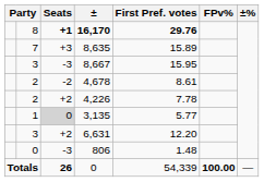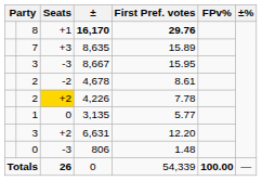16,170 | Seats: bold -> normal
4,226 | Seats: no background -> gold background
3,135 | Seats: lightgrey background -> no background
